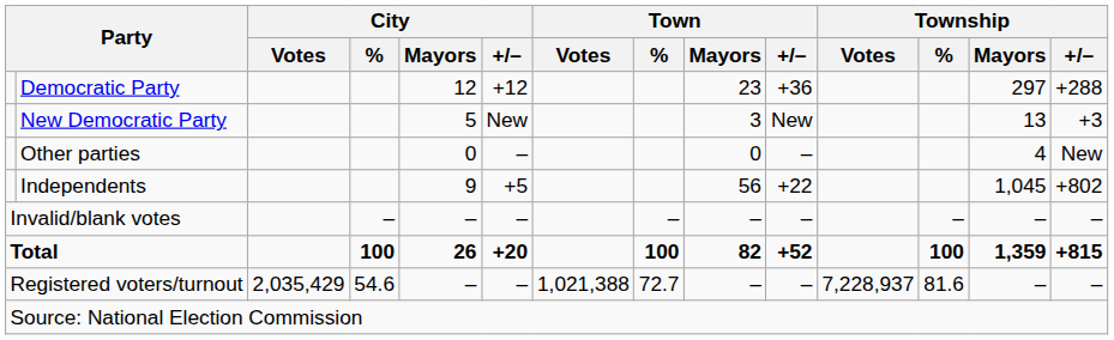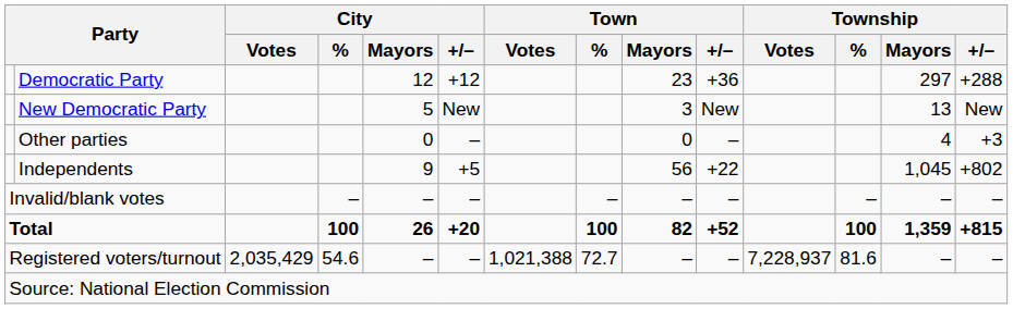New Democratic Party | Township / +/–: +3 -> New
Other parties | Township / +/–: New -> +3
